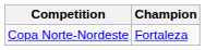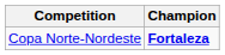Copa Norte-Nordeste | Champion: normal -> bold
